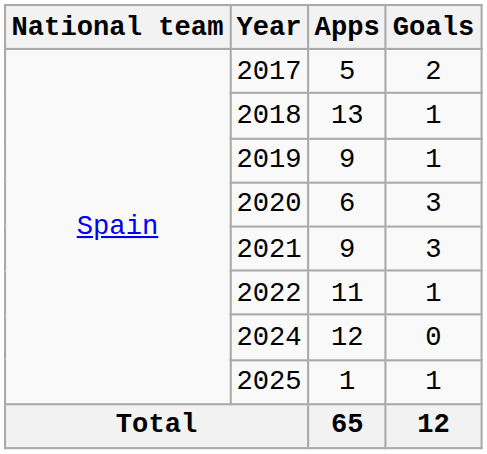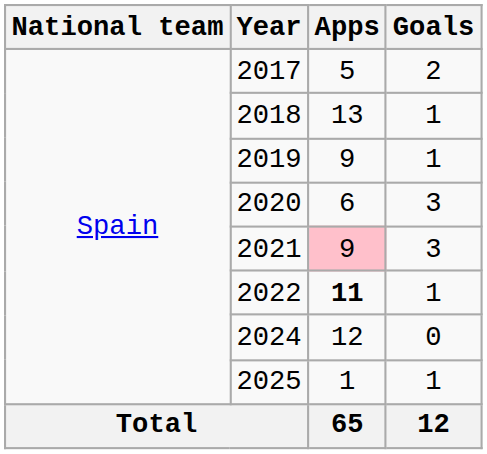2021 | Apps: no background -> pink background
2022 | Apps: normal -> bold
